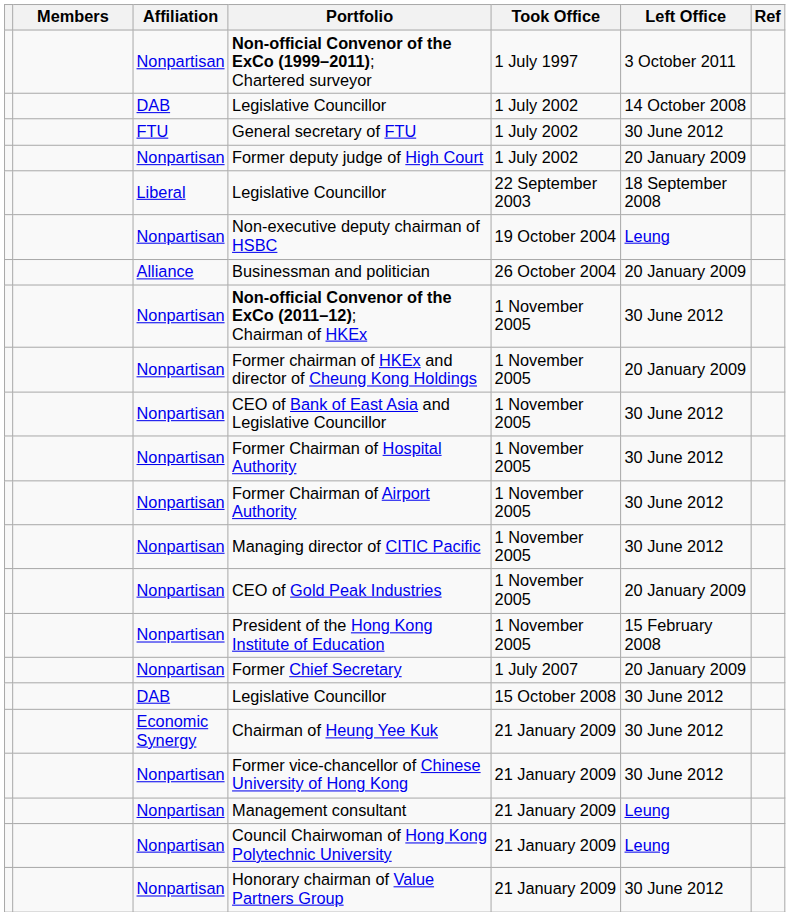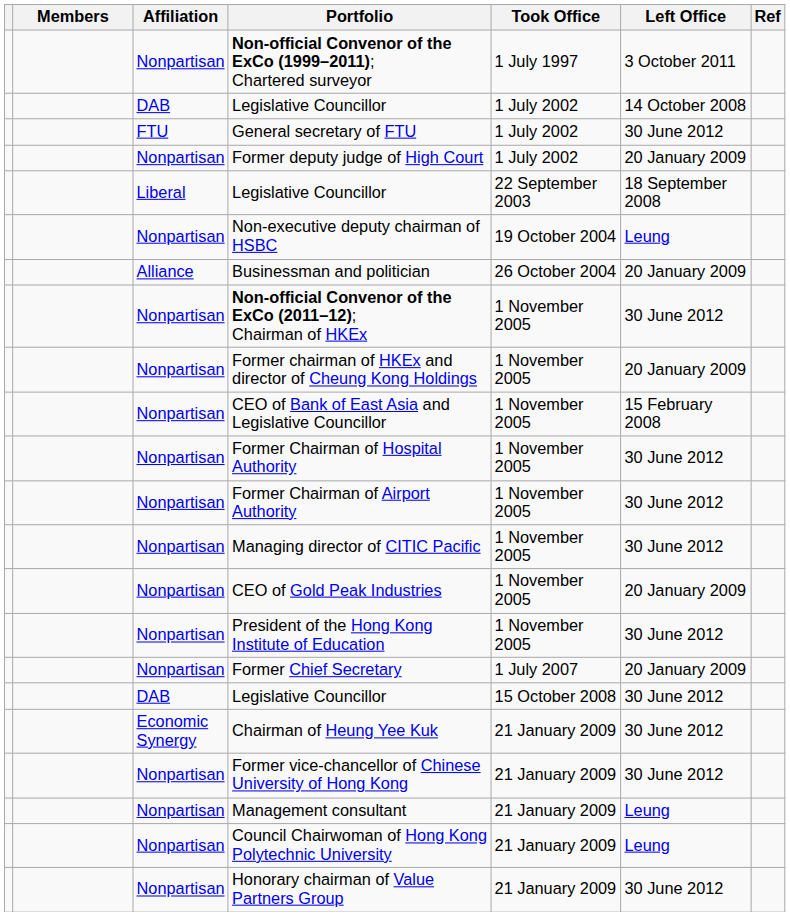CEO of Bank of East Asia and Legislative Councillor | Left Office: 30 June 2012 -> 15 February 2008
President of the Hong Kong Institute of Education | Left Office: 15 February 2008 -> 30 June 2012
